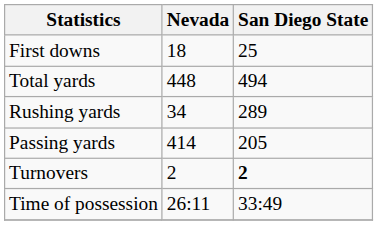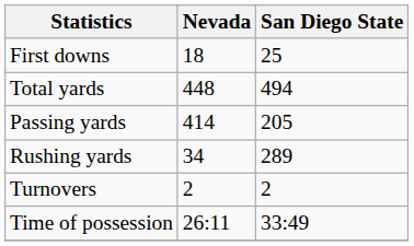rows swapped: Rushing yards <-> Passing yards
Turnovers | San Diego State: bold -> normal
